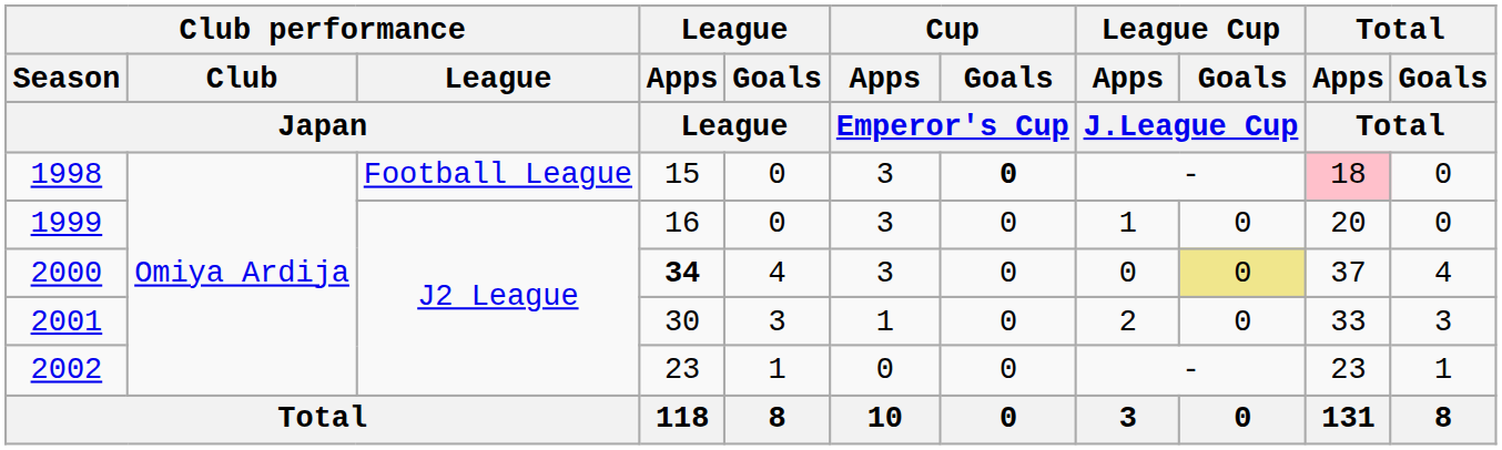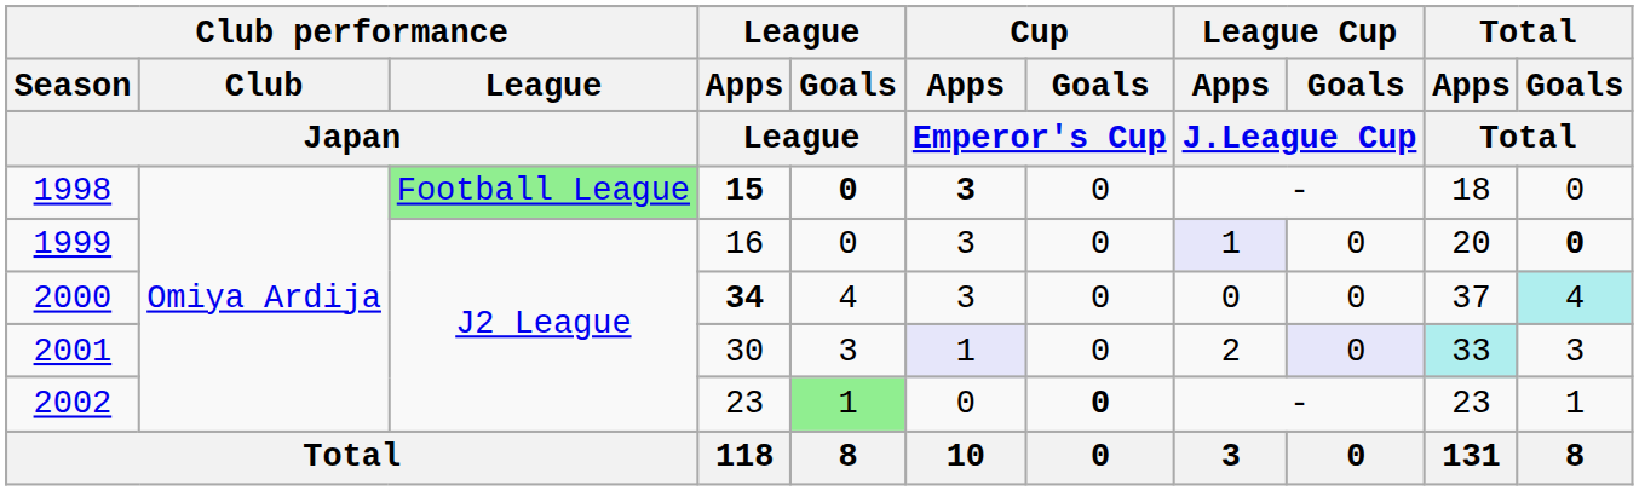1998 | Club performance / League / Japan: no background -> lightgreen background
1998 | League / Apps / League: normal -> bold
1998 | League / Goals / League: normal -> bold
1998 | Cup / Apps / Emperor's Cup: normal -> bold
1998 | Cup / Goals / Emperor's Cup: bold -> normal
1998 | Total / Apps / Total: pink background -> no background
1999 | League Cup / Apps / J.League Cup: no background -> lavender background
1999 | Total / Goals / Total: normal -> bold
2000 | League Cup / Goals / J.League Cup: khaki background -> no background
2000 | Total / Goals / Total: no background -> paleturquoise background
2001 | Cup / Apps / Emperor's Cup: no background -> lavender background
2001 | League Cup / Goals / J.League Cup: no background -> lavender background
2001 | Total / Apps / Total: no background -> paleturquoise background
2002 | League / Goals / League: no background -> lightgreen background
2002 | Cup / Goals / Emperor's Cup: normal -> bold
